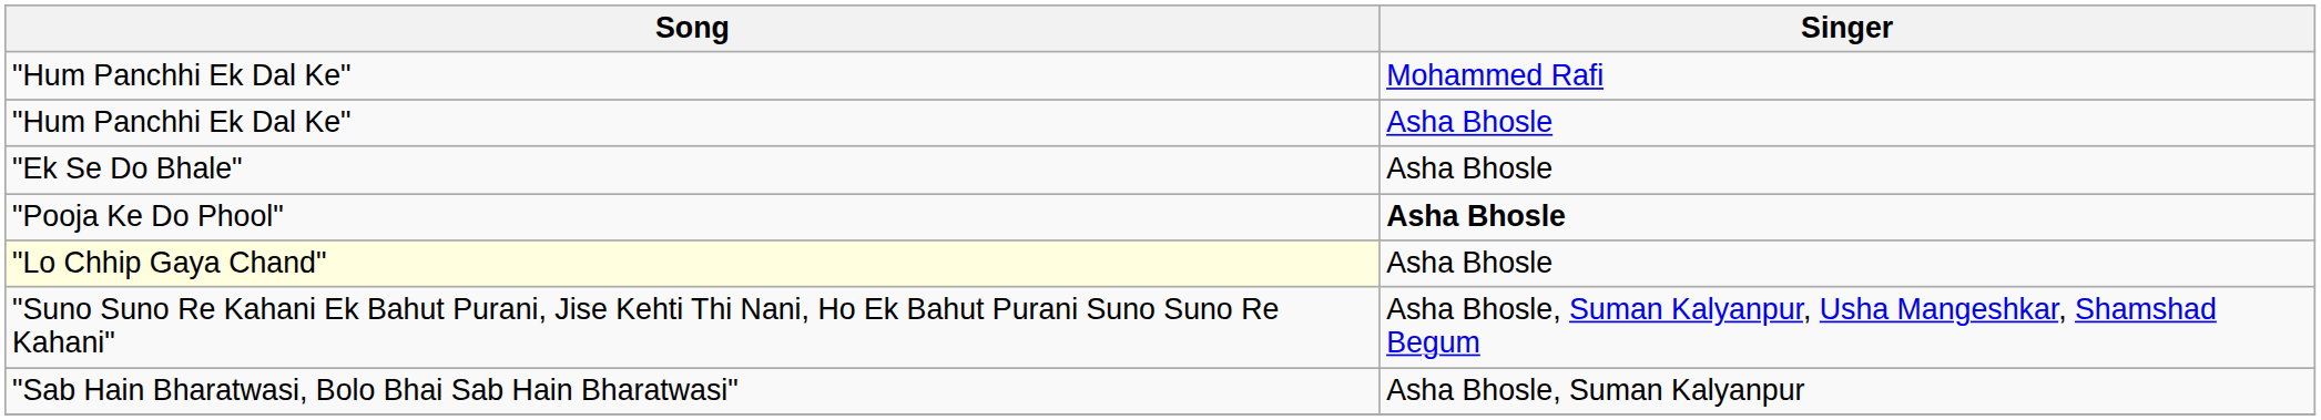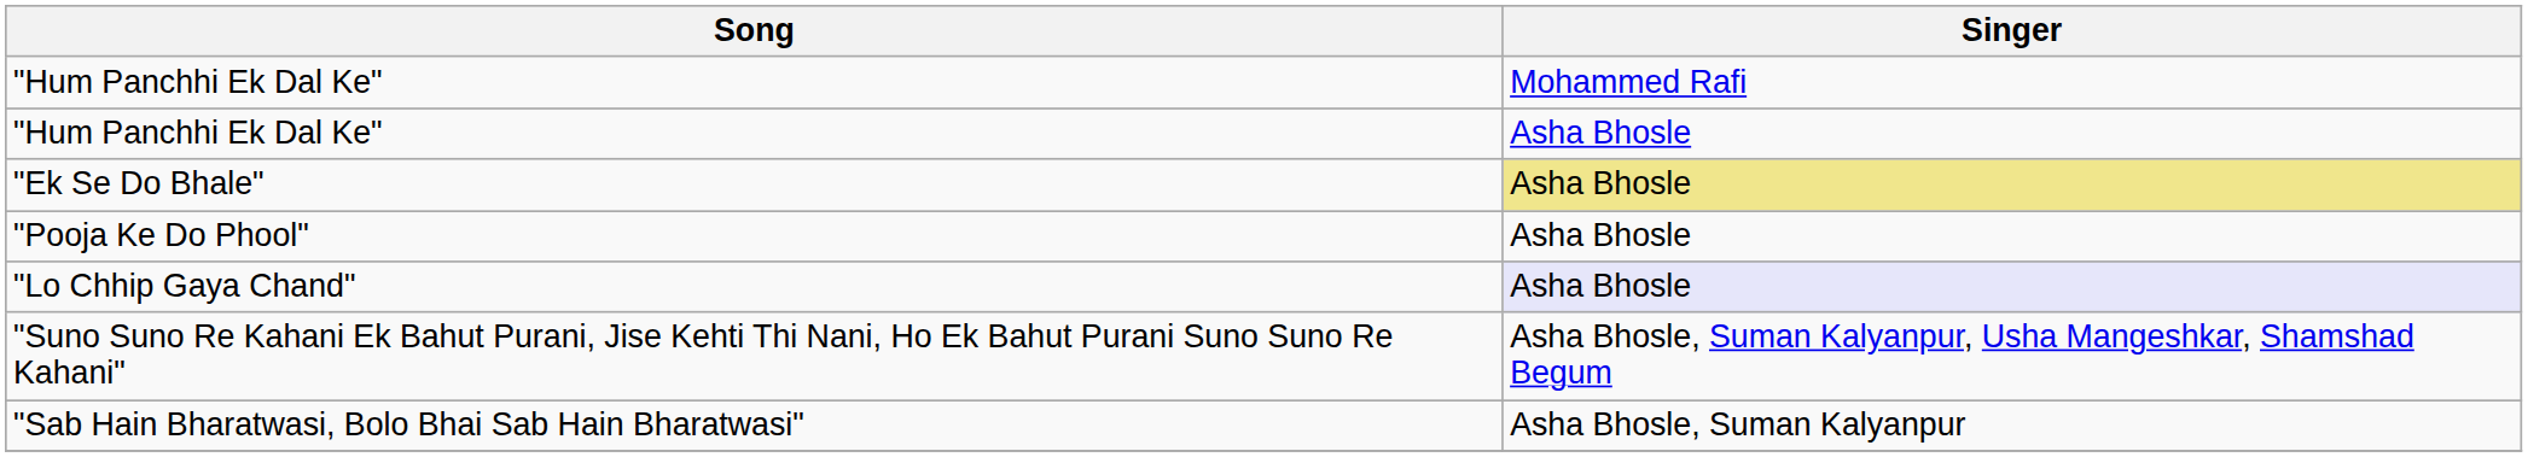row 4 | Singer: no background -> khaki background
row 5 | Singer: bold -> normal
row 6 | Song: lightyellow background -> no background
row 6 | Singer: no background -> lavender background
